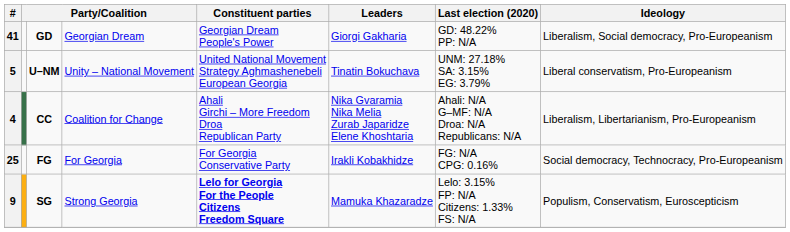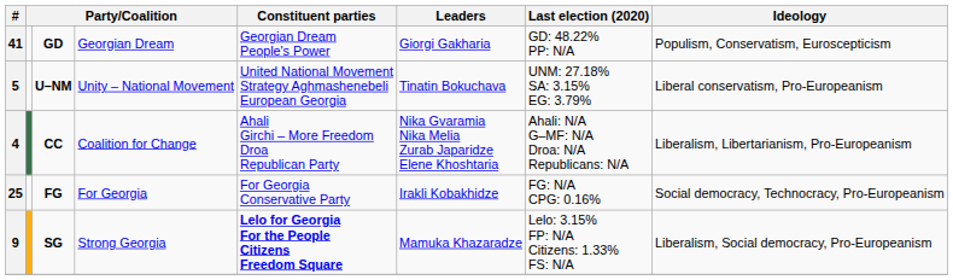41 | Ideology: Liberalism, Social democracy, Pro-Europeanism -> Populism, Conservatism, Euroscepticism
9 | Ideology: Populism, Conservatism, Euroscepticism -> Liberalism, Social democracy, Pro-Europeanism
